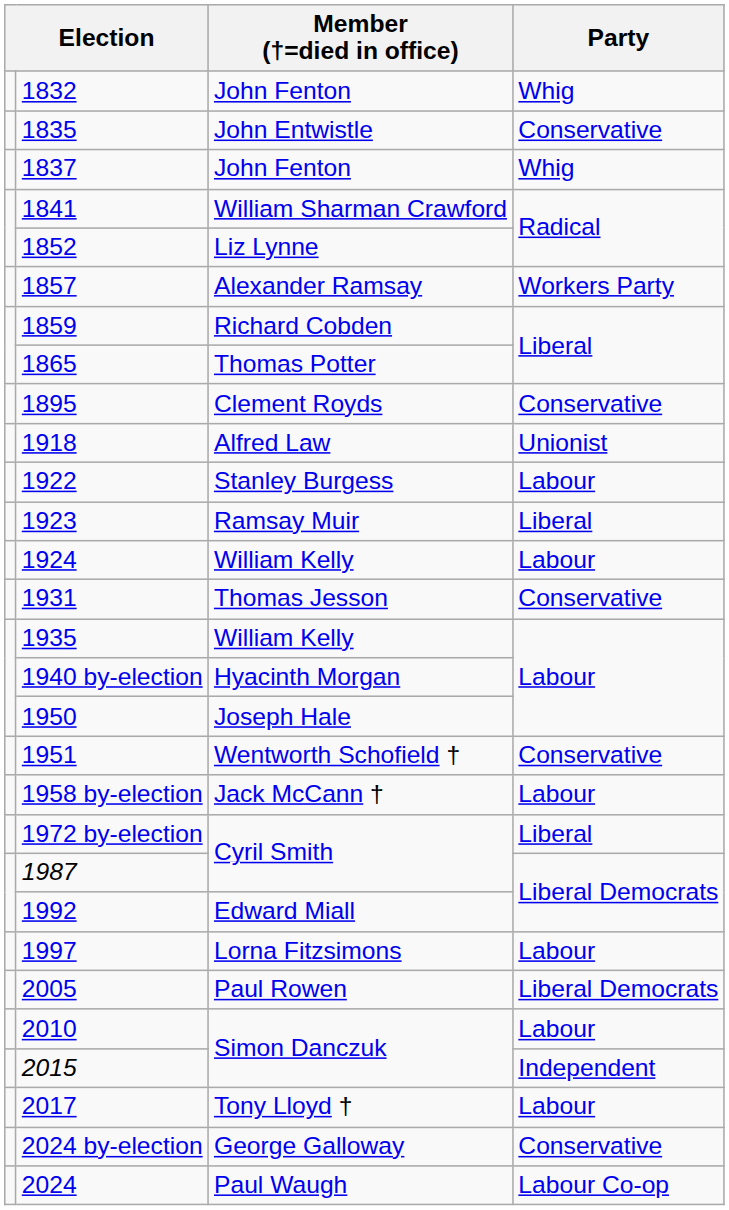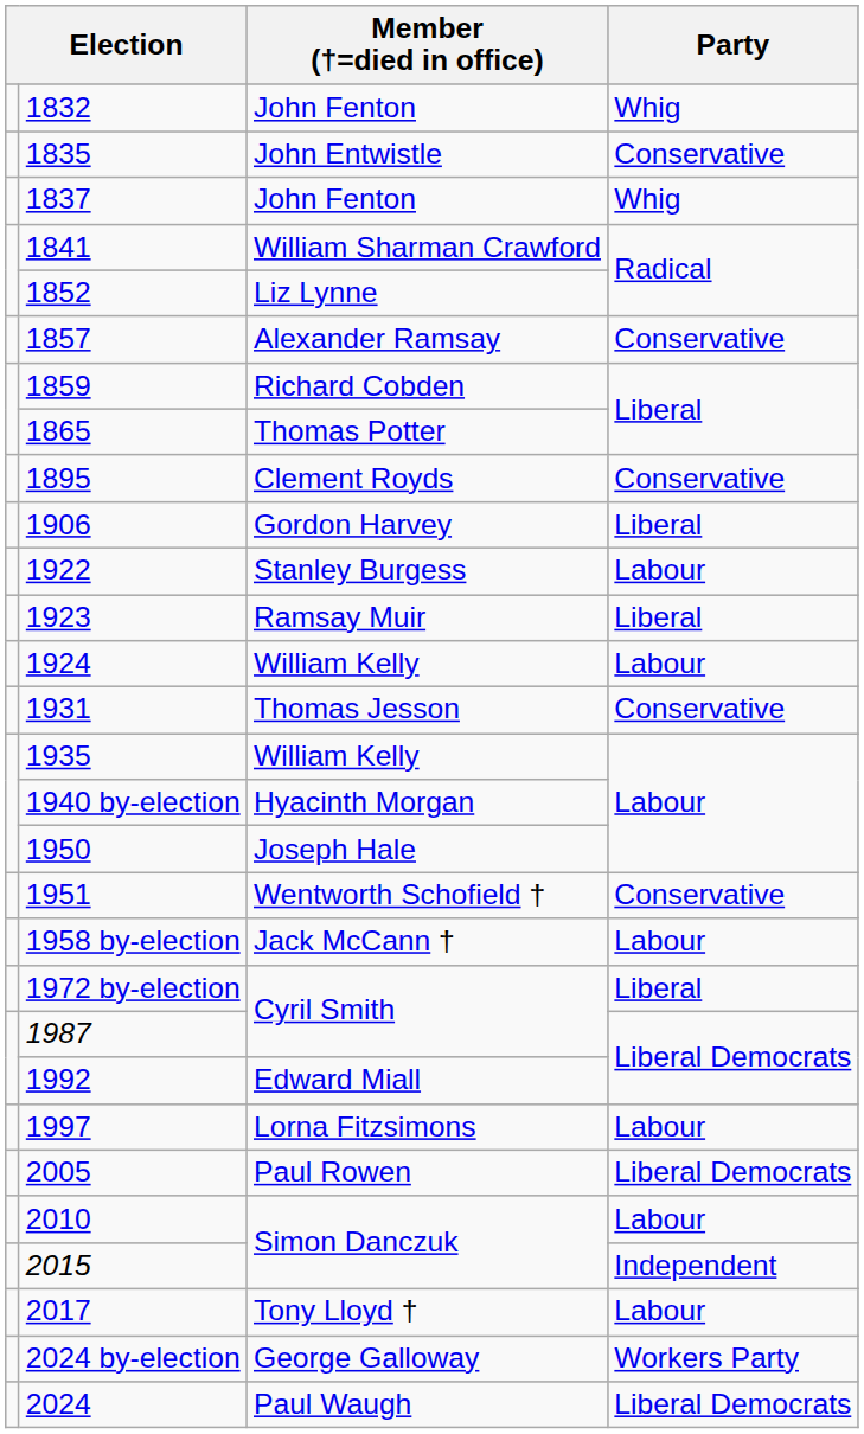1857 | Party: Workers Party -> Conservative
+ row: 1906 | Gordon Harvey | Liberal
- row: 1918 | Alfred Law | Unionist
2024 by-election | Party: Conservative -> Workers Party
2024 | Party: Labour Co-op -> Liberal Democrats
